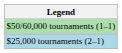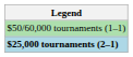row 3 | column 1: normal -> bold
